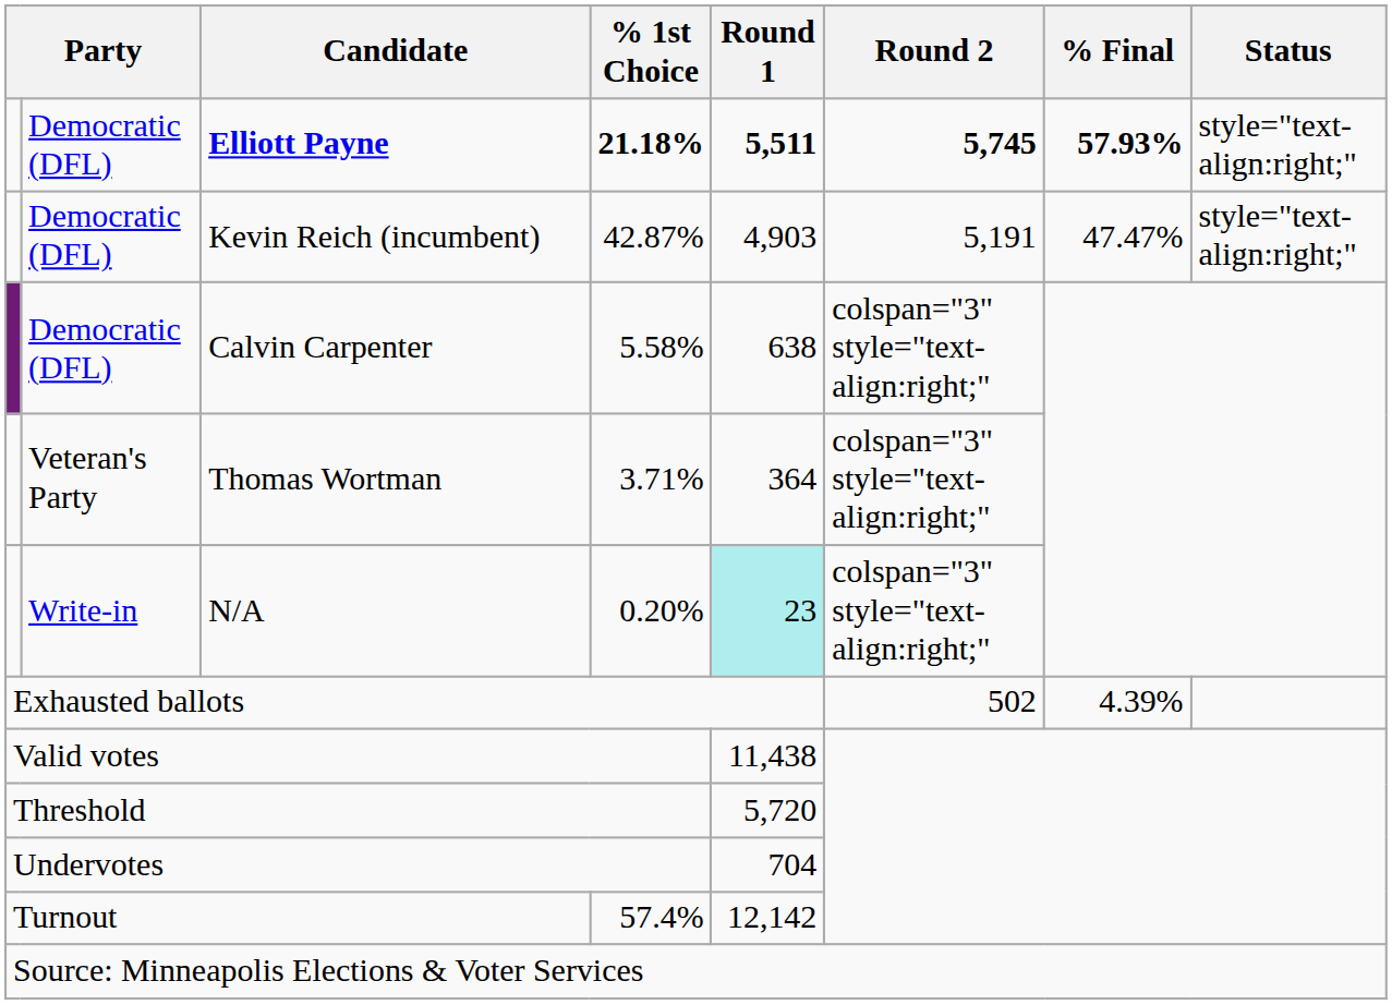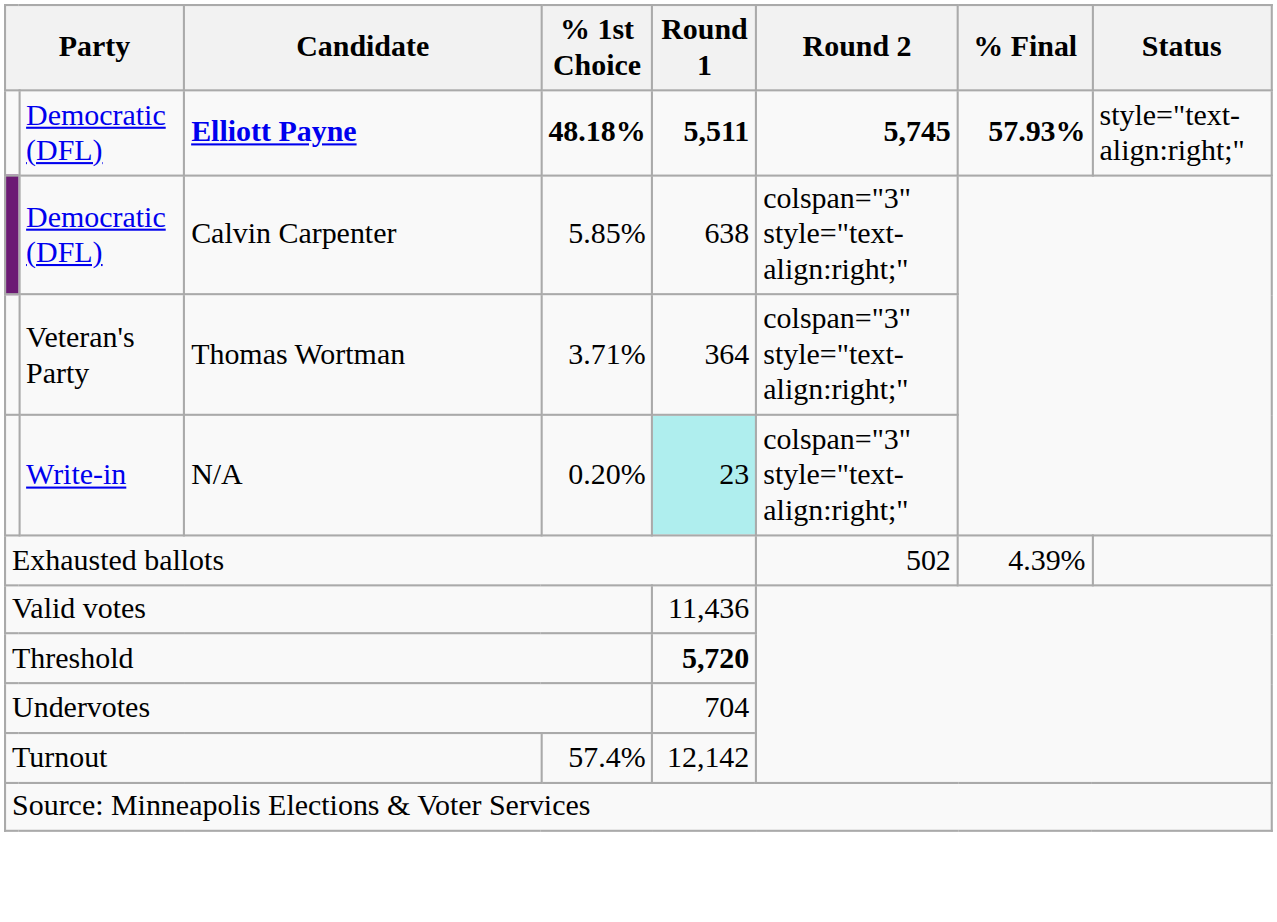Elliott Payne | % 1st Choice: 21.18% -> 48.18%
- row: Democratic (DFL) | Kevin Reich (incumbent) | 42.87% | 4,903 | 5,191 | 47.47% | style="text-align:right;"
Calvin Carpenter | % 1st Choice: 5.58% -> 5.85%
Valid votes | Round 1: 11,438 -> 11,436
Threshold | Round 1: normal -> bold
